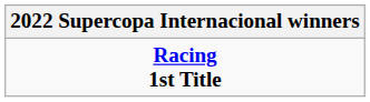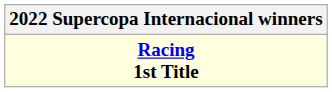row 2 | column 1: no background -> lightyellow background
